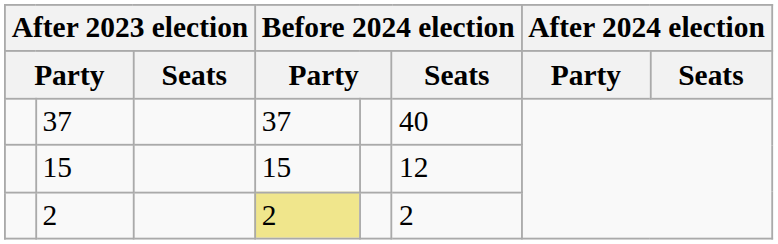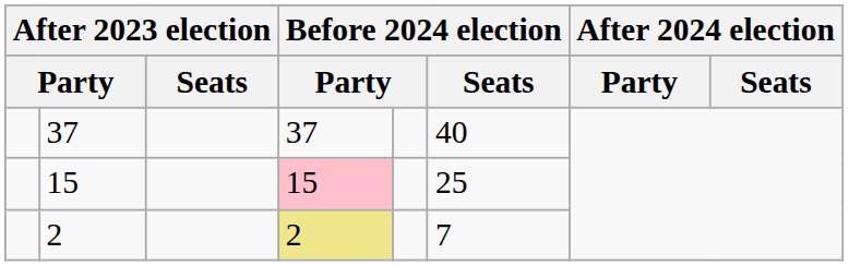row 4 | column 4: no background -> pink background
row 4 | Before 2024 election / Seats: 12 -> 25
row 5 | Before 2024 election / Seats: 2 -> 7
